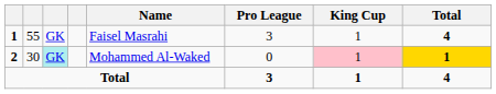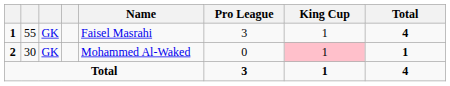2 | column 3: paleturquoise background -> no background
2 | Total: gold background -> no background
